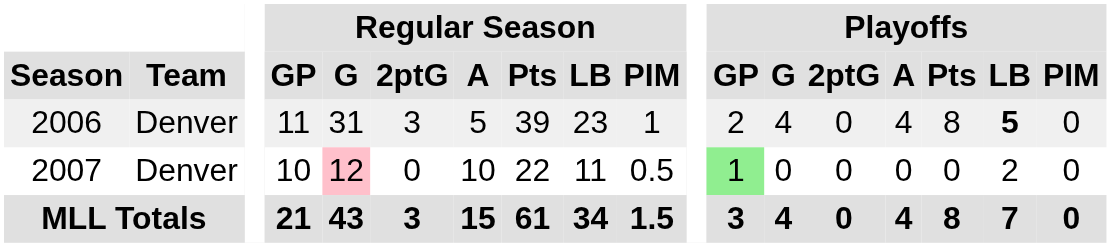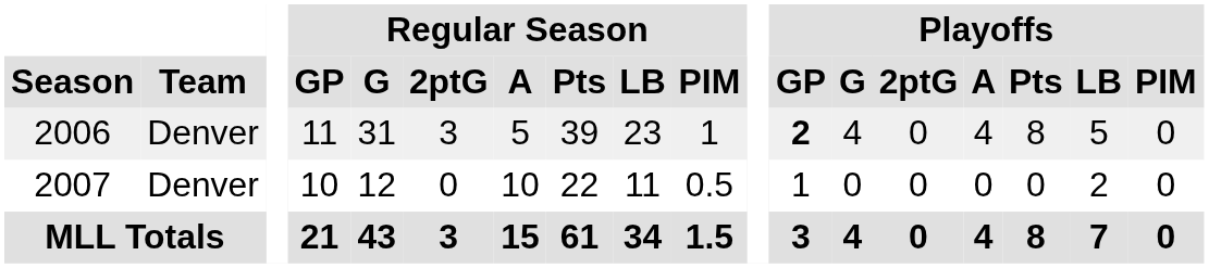2006 | Playoffs / GP: normal -> bold
2006 | Playoffs / LB: bold -> normal
2007 | Regular Season / G: pink background -> no background
2007 | Playoffs / GP: lightgreen background -> no background
